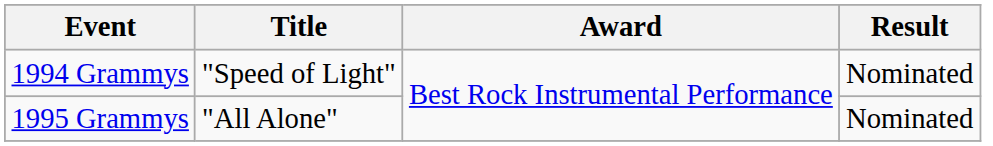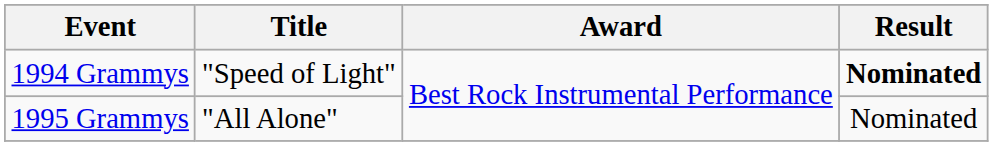1994 Grammys | Result: normal -> bold
